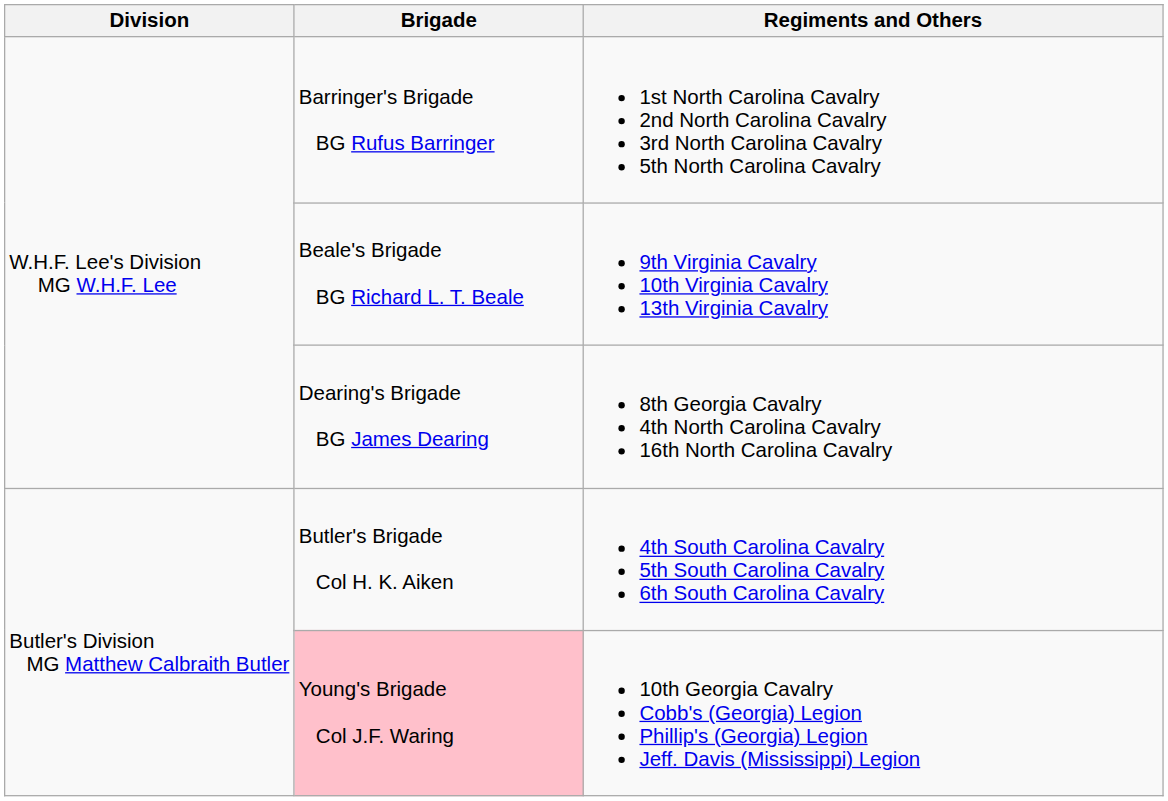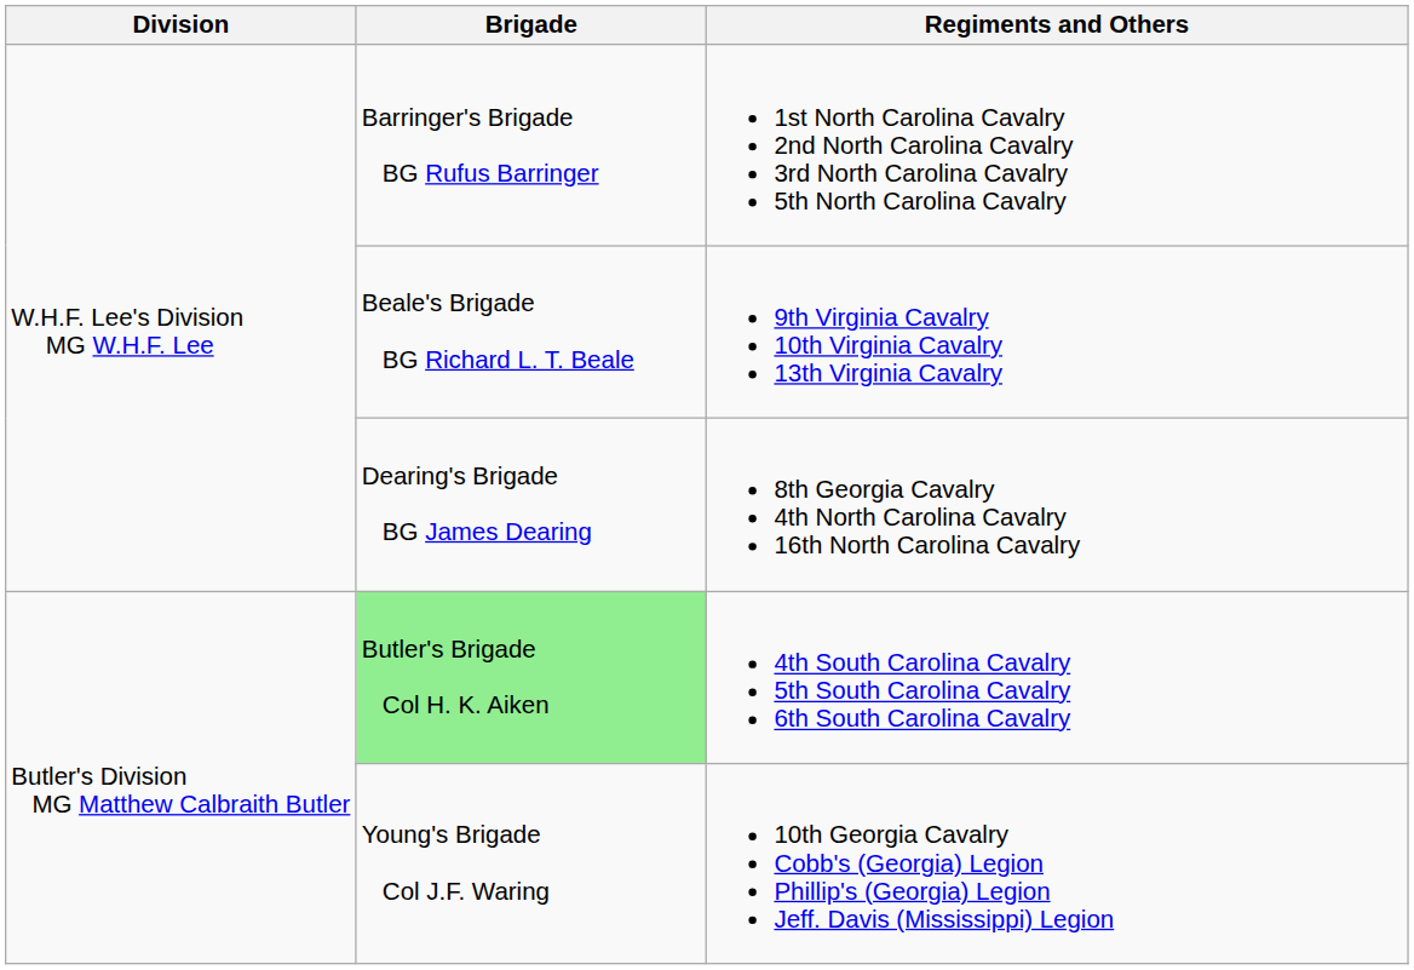Butler's Brigade Col H. K. Aiken | Brigade: no background -> lightgreen background
Young's Brigade Col J.F. Waring | Brigade: pink background -> no background
